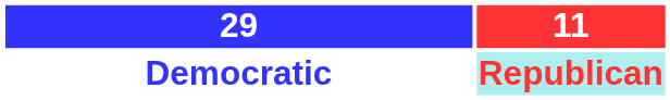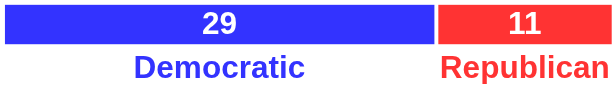Democratic | column 2: paleturquoise background -> no background
